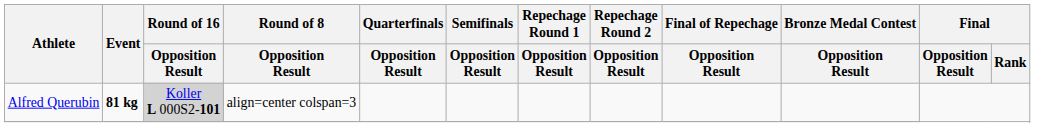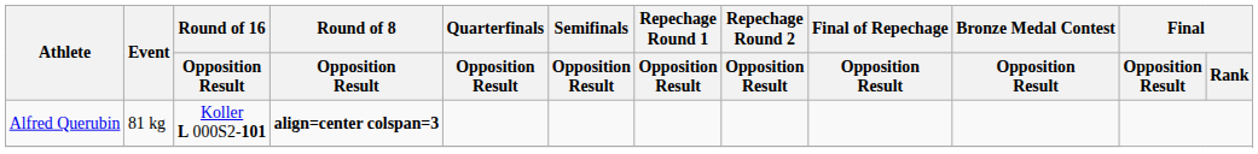Alfred Querubin | Event: bold -> normal
Alfred Querubin | Round of 16 / Opposition Result: lightgrey background -> no background
Alfred Querubin | Round of 8 / Opposition Result: normal -> bold
